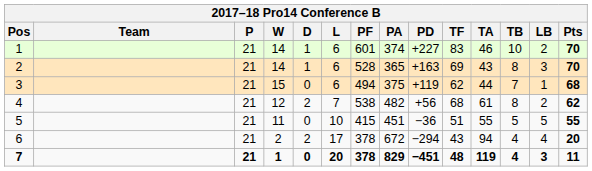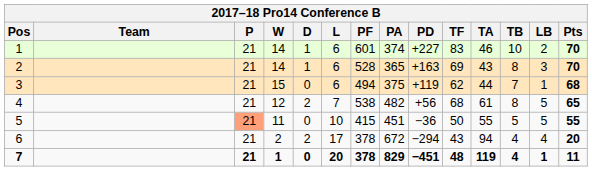row 6 | LB: 2 -> 5
row 6 | Pts: 62 -> 65
row 7 | P: no background -> lightsalmon background
row 7 | TF: 51 -> 50
row 9 | LB: 3 -> 1
